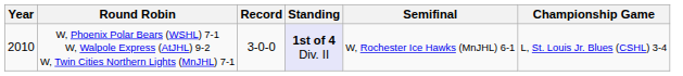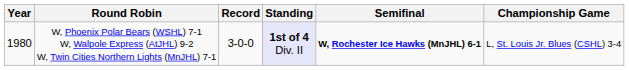row 2 | Year: 2010 -> 1980
row 2 | Semifinal: normal -> bold
